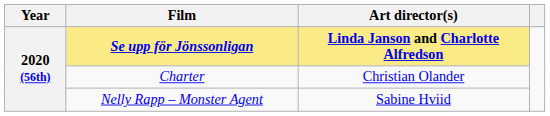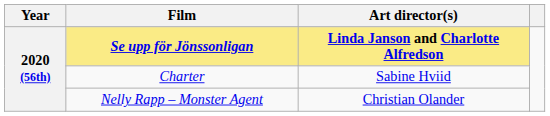Charter | Art director(s): Christian Olander -> Sabine Hviid
Nelly Rapp – Monster Agent | Art director(s): Sabine Hviid -> Christian Olander
